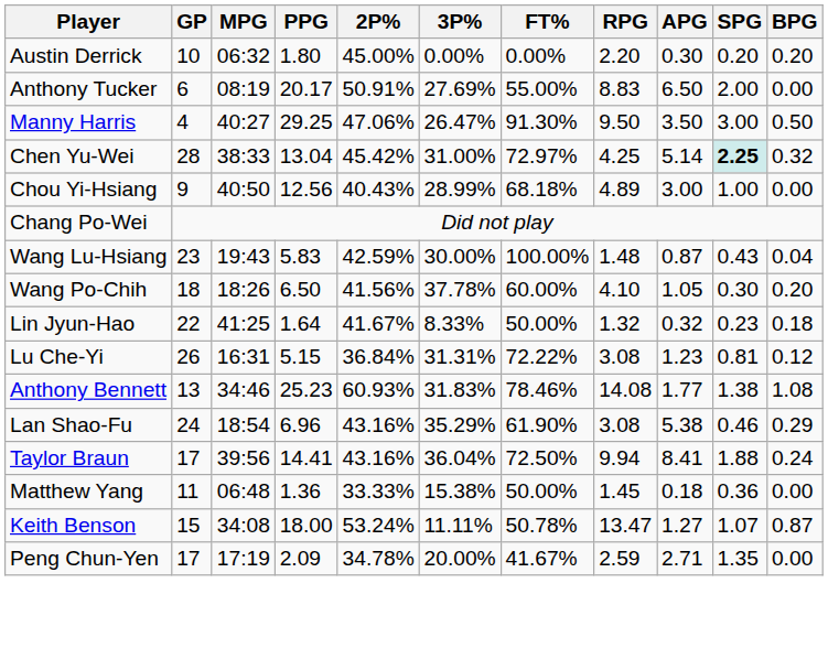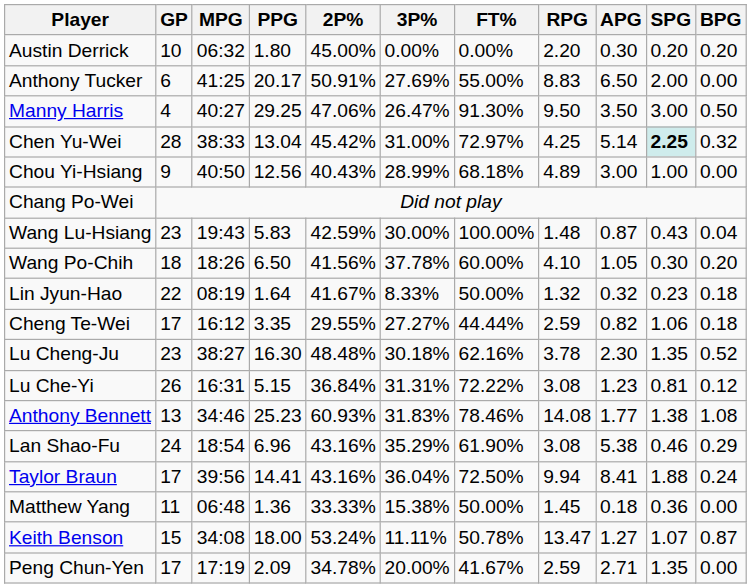Anthony Tucker | MPG: 08:19 -> 41:25
Lin Jyun-Hao | MPG: 41:25 -> 08:19
+ row: Cheng Te-Wei | 17 | 16:12 | 3.35 | 29.55% | 27.27% | 44.44% | 2.59 | 0.82 | 1.06 | 0.18
+ row: Lu Cheng-Ju | 23 | 38:27 | 16.30 | 48.48% | 30.18% | 62.16% | 3.78 | 2.30 | 1.35 | 0.52
